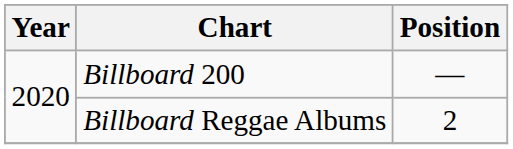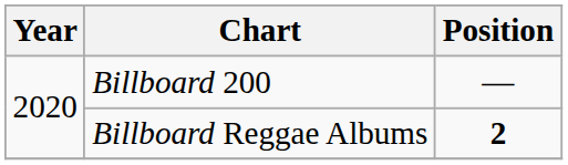Billboard Reggae Albums | Position: normal -> bold
